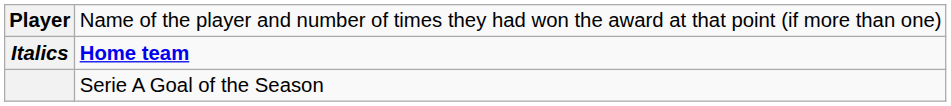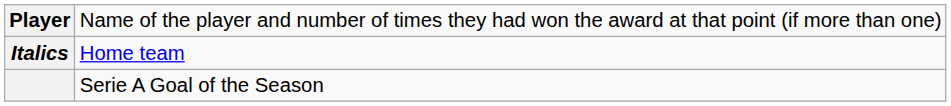Italics | column 2: bold -> normal
